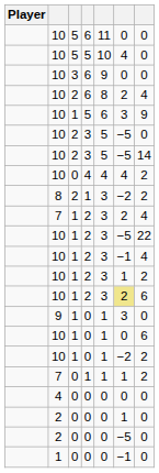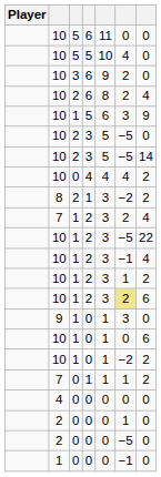row 4 | column 6: 0 -> 2
